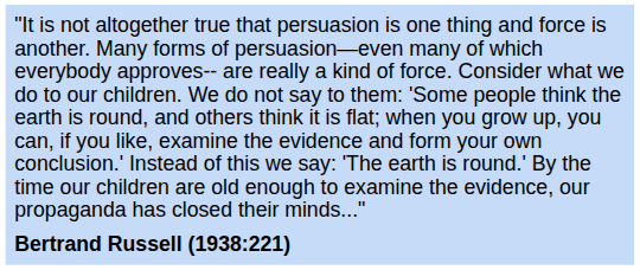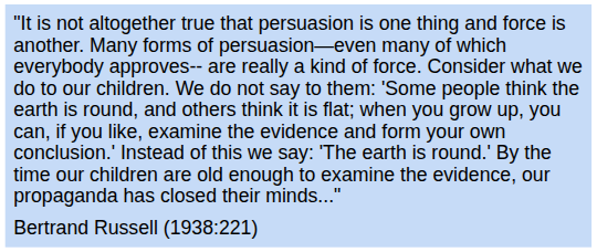row 2 | column 1: bold -> normal
